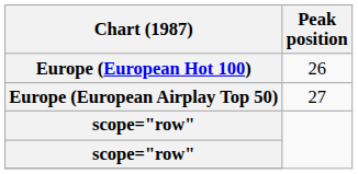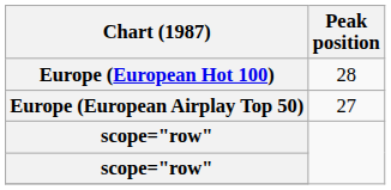Europe (European Hot 100) | Peak position: 26 -> 28
